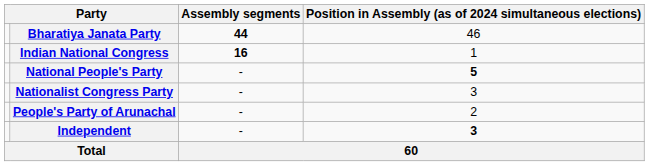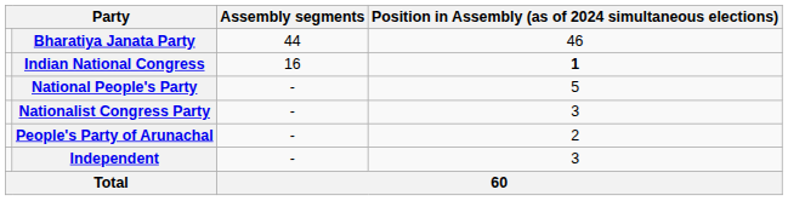Bharatiya Janata Party | Assembly segments: bold -> normal
Indian National Congress | Assembly segments: bold -> normal
Indian National Congress | Position in Assembly (as of 2024 simultaneous elections): normal -> bold
National People's Party | Position in Assembly (as of 2024 simultaneous elections): bold -> normal
Independent | Position in Assembly (as of 2024 simultaneous elections): bold -> normal
